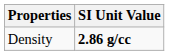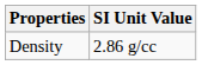Density | SI Unit Value: bold -> normal
